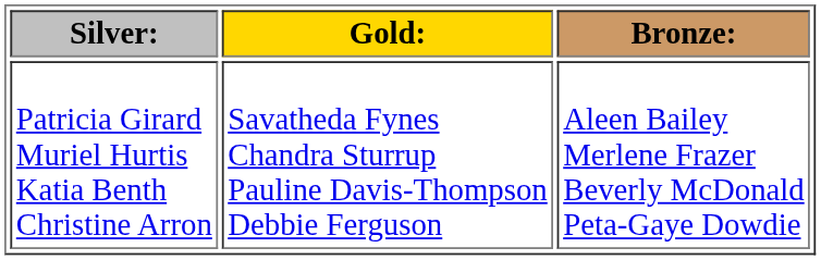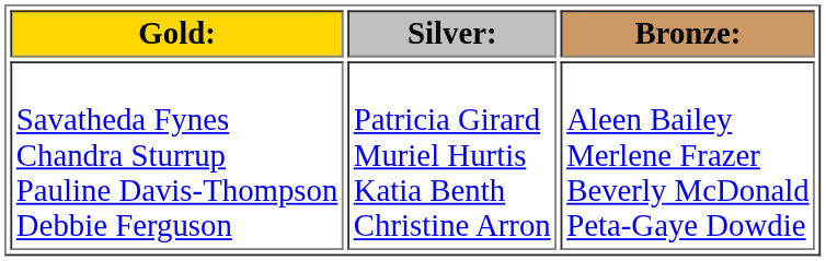columns swapped: Gold: <-> Silver:
